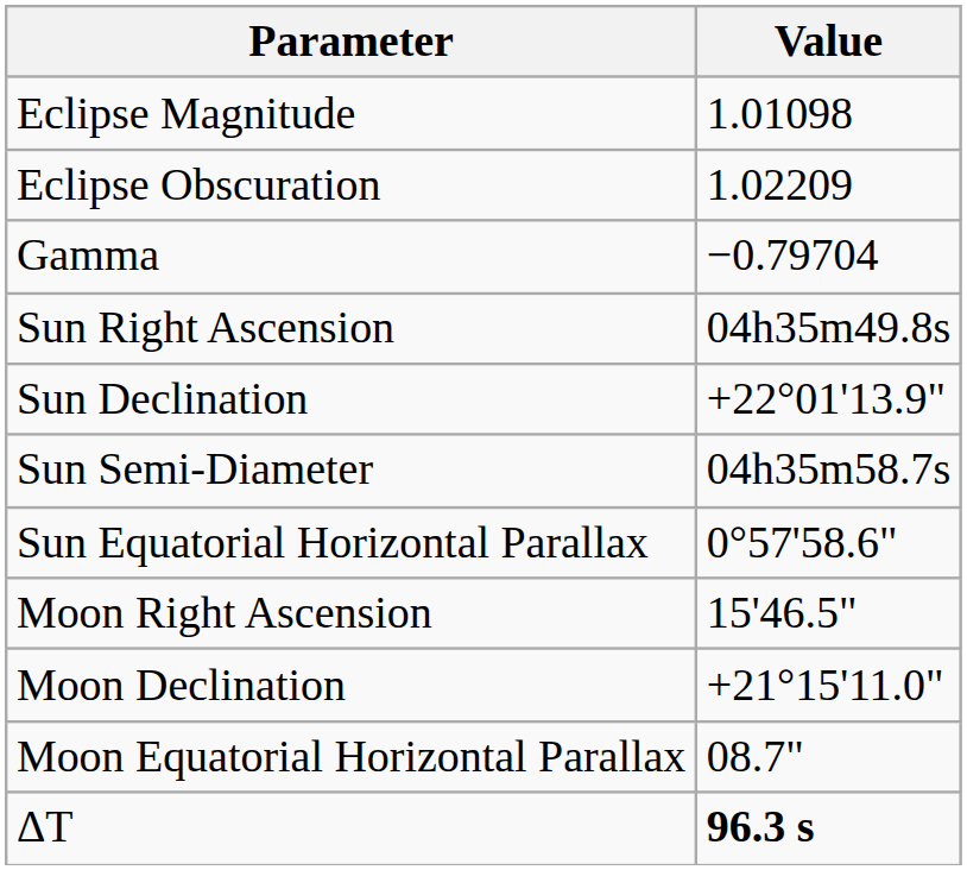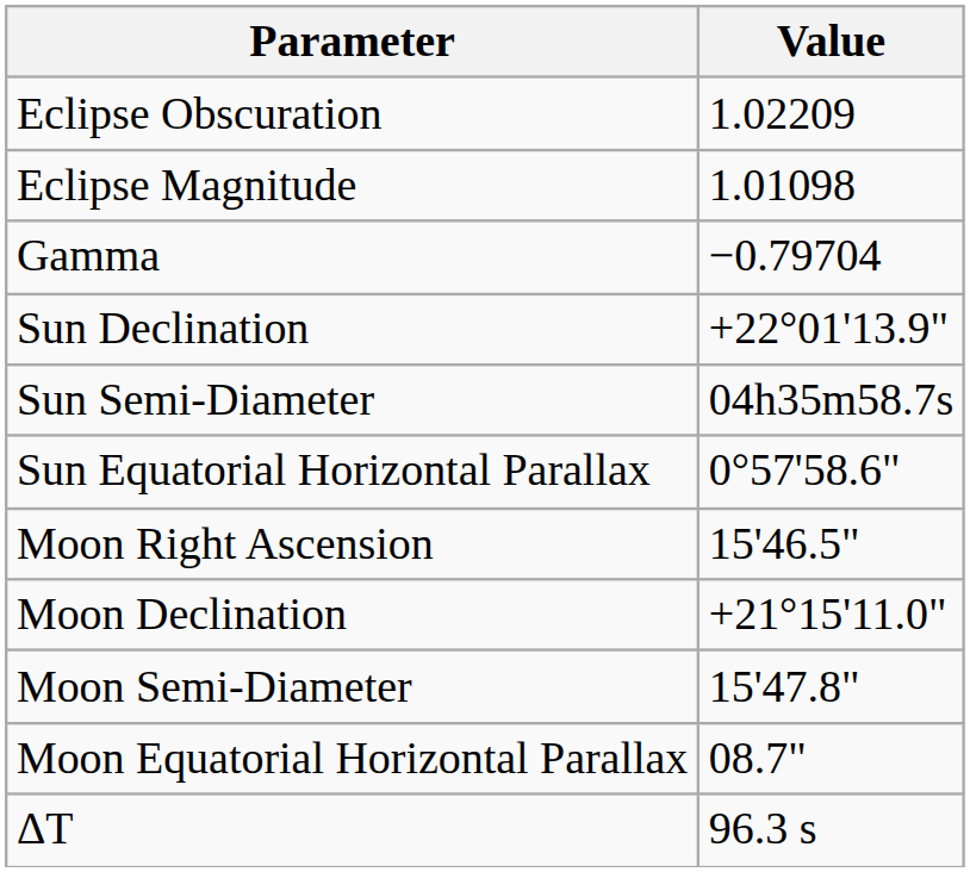rows swapped: Eclipse Magnitude <-> Eclipse Obscuration
- row: Sun Right Ascension | 04h35m49.8s
+ row: Moon Semi-Diameter | 15'47.8"
ΔT | Value: bold -> normal
